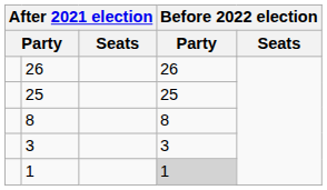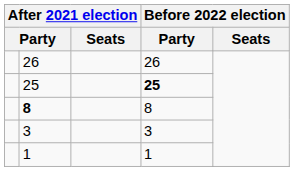row 4 | column 4: normal -> bold
row 5 | column 2: normal -> bold
row 7 | column 4: lightgrey background -> no background
